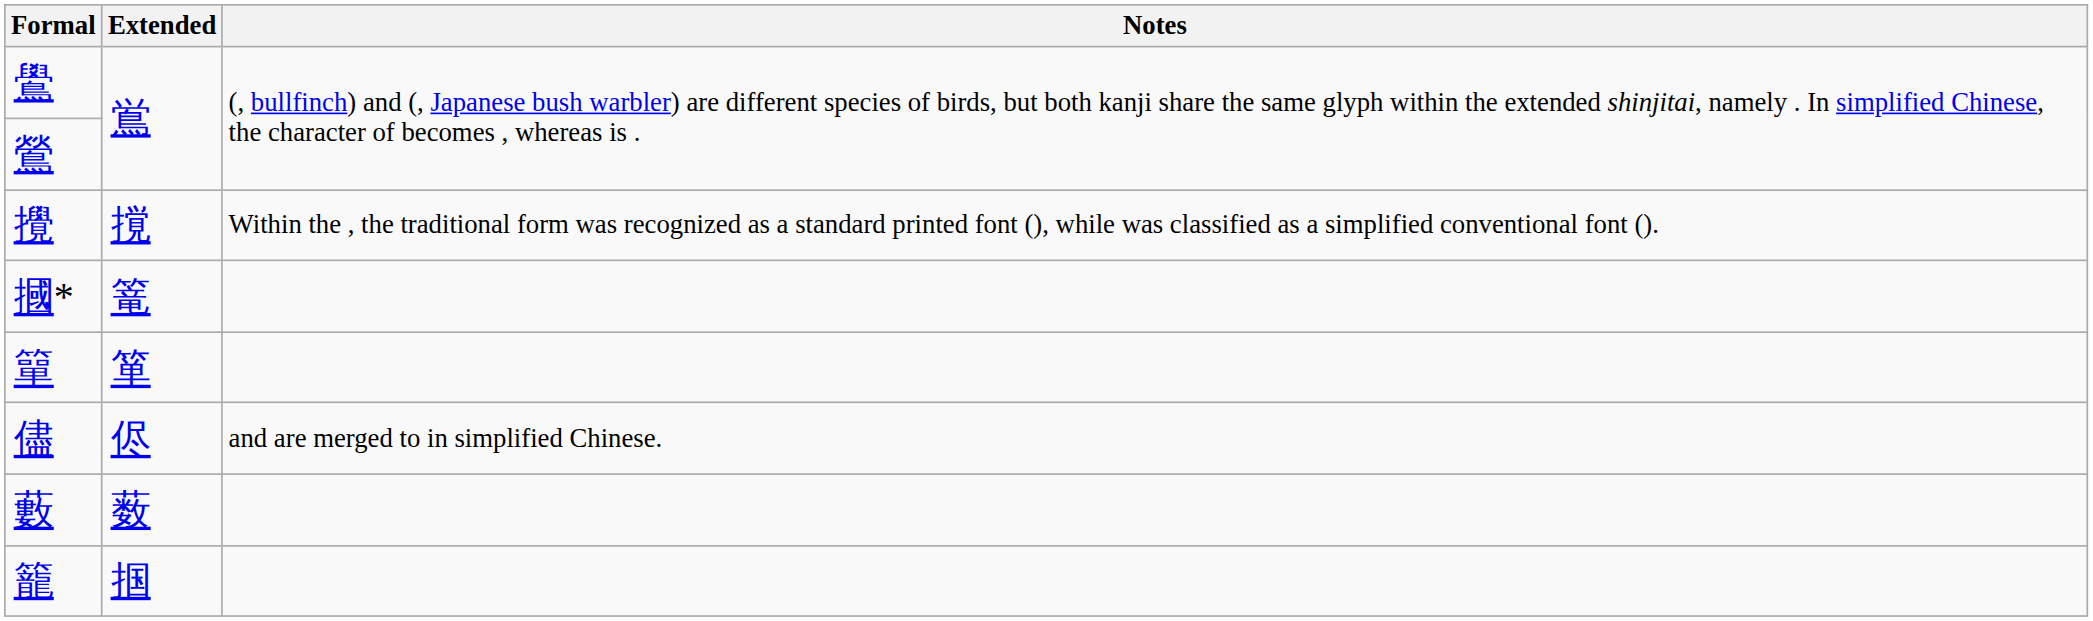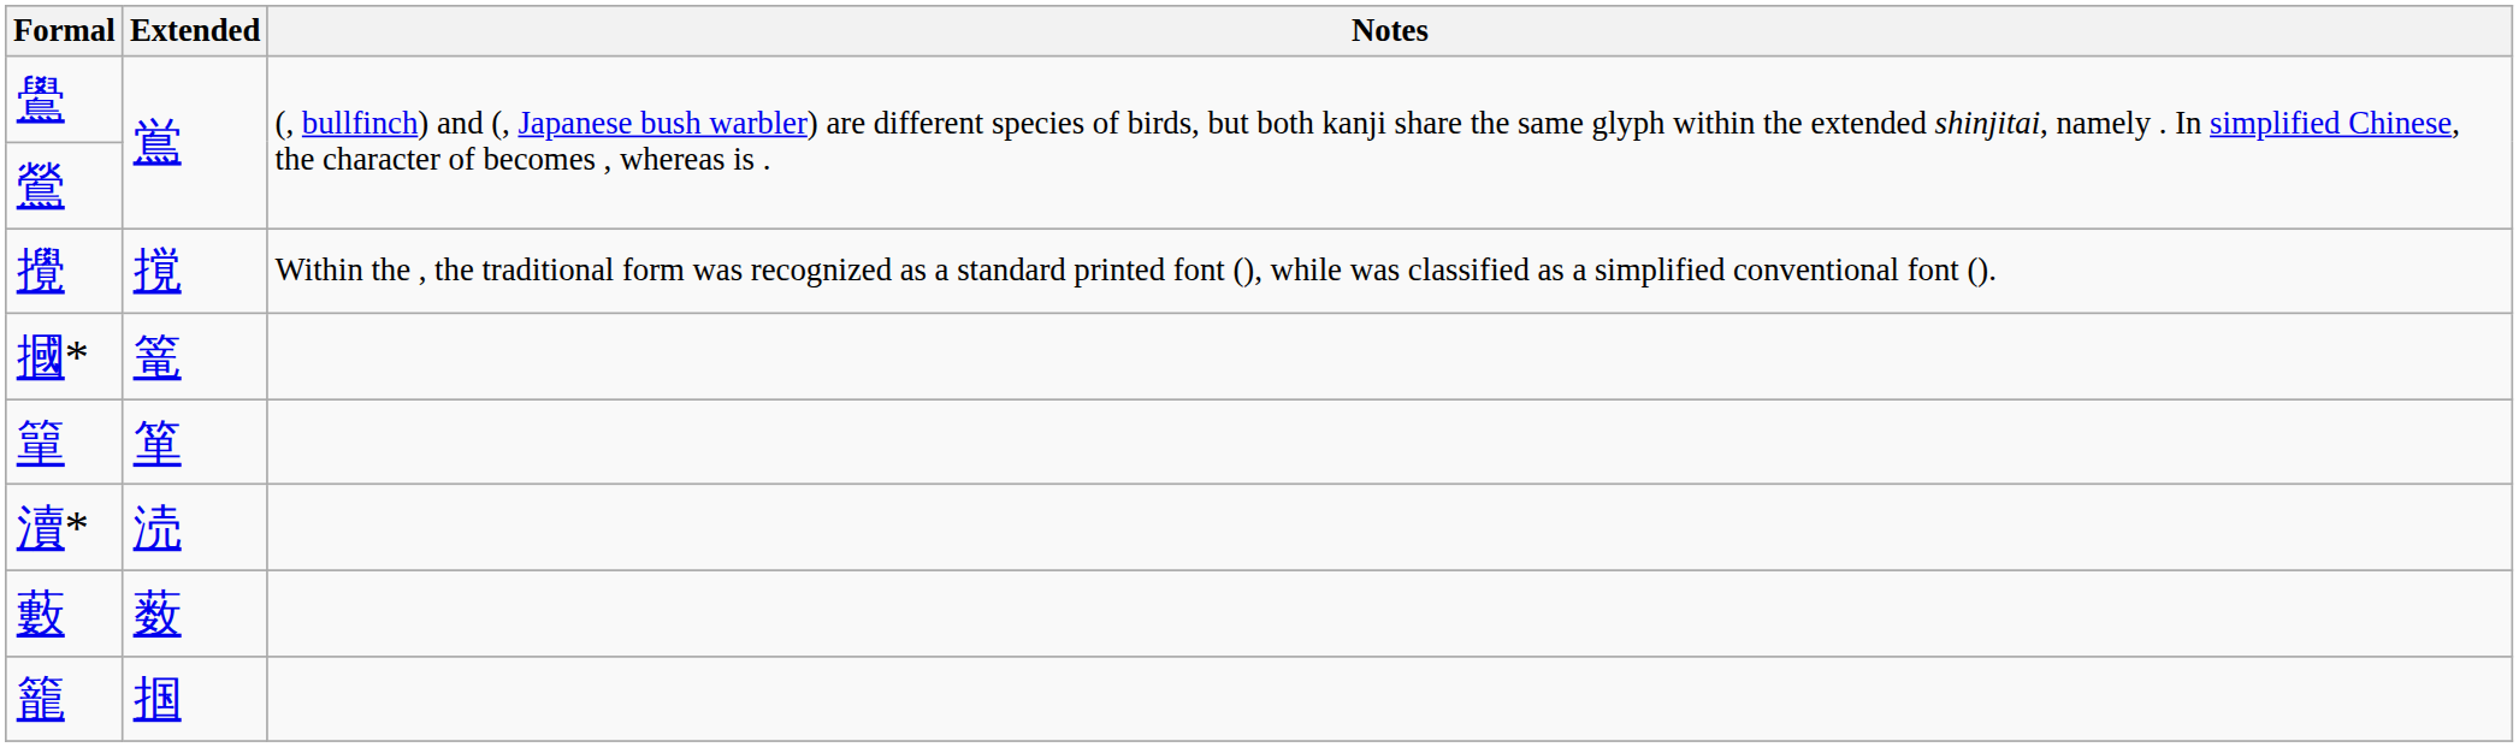+ row: 瀆* | 涜
- row: 儘 | 侭 | and are merged to in simplified Chinese.
